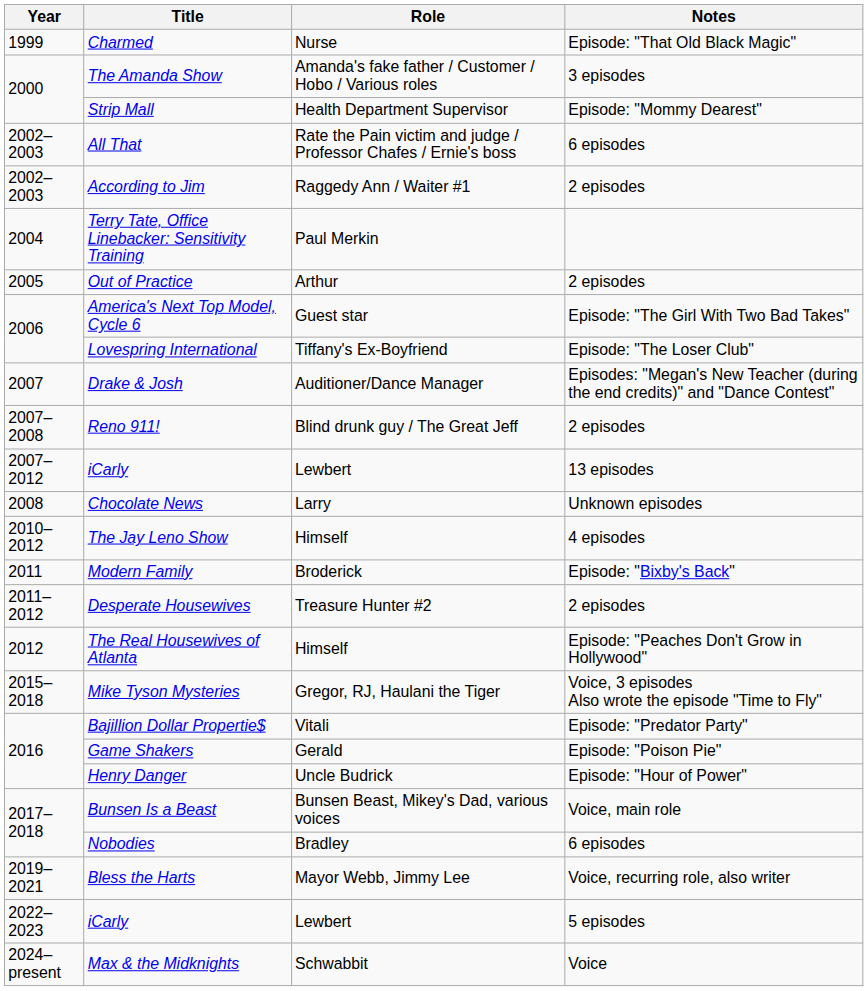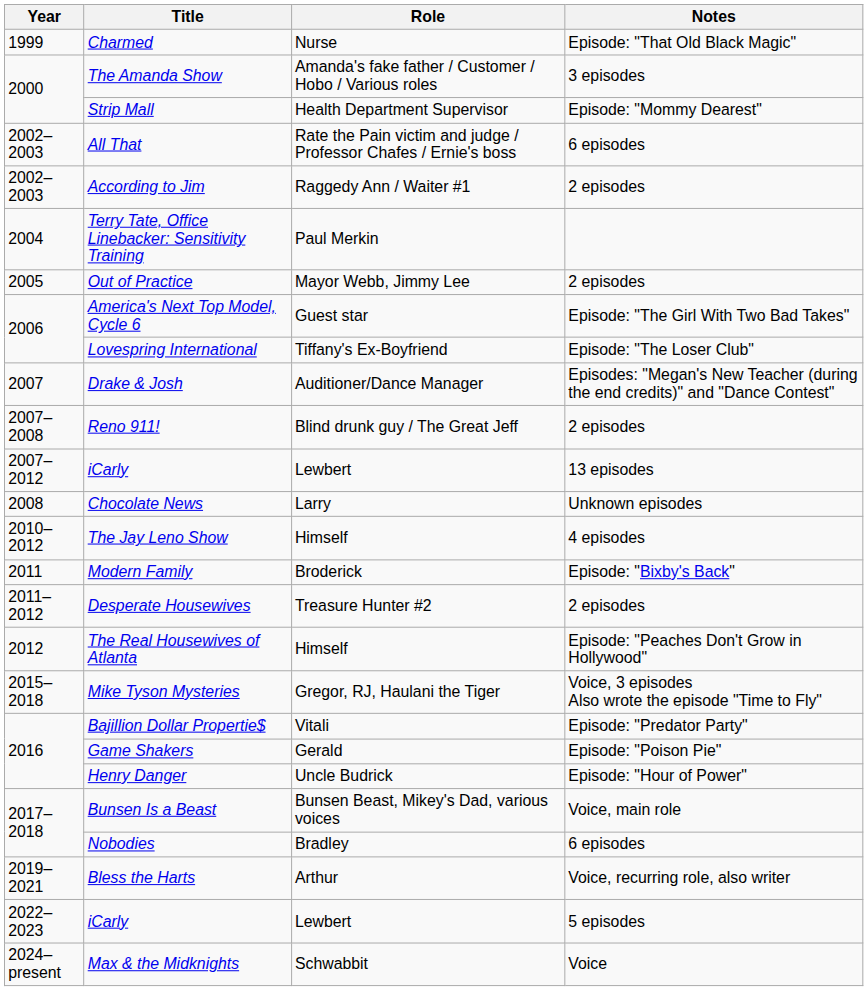Out of Practice | Role: Arthur -> Mayor Webb, Jimmy Lee
Bless the Harts | Role: Mayor Webb, Jimmy Lee -> Arthur
